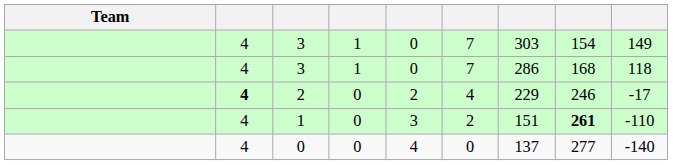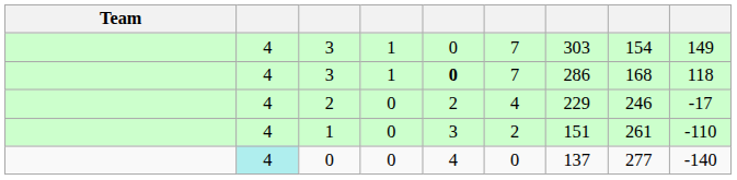row 3 | column 5: normal -> bold
row 4 | column 2: bold -> normal
row 5 | column 8: bold -> normal
row 6 | column 2: no background -> paleturquoise background
